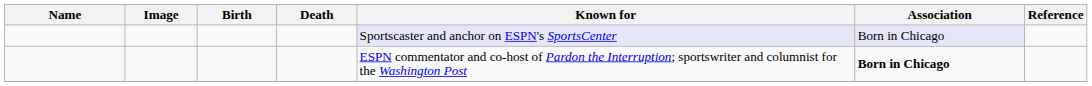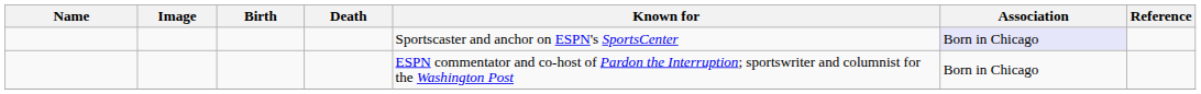row 2 | Known for: lavender background -> no background
row 3 | Association: bold -> normal
